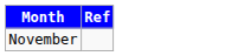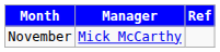+ column: Manager | Mick McCarthy
